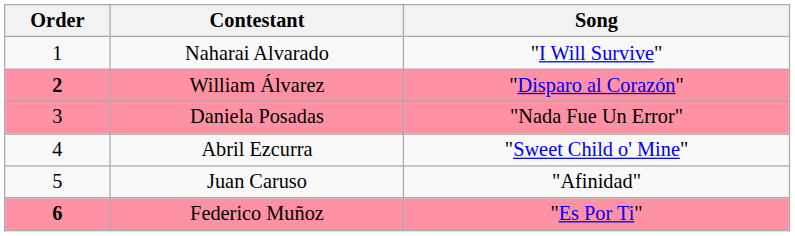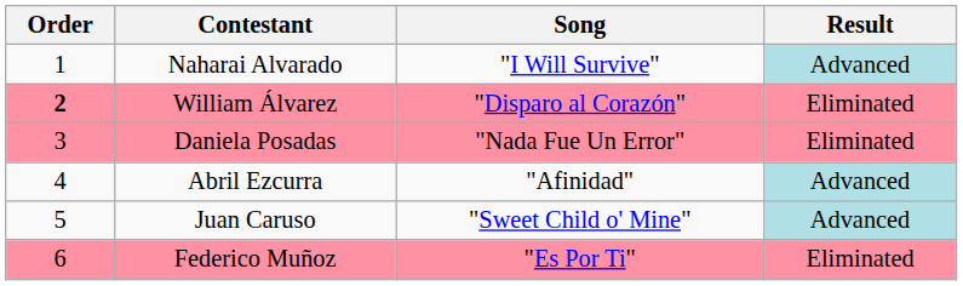+ column: Result | Advanced | Eliminated | Eliminated | Advanced | Advanced | Eliminated
Abril Ezcurra | Song: "Sweet Child o' Mine" -> "Afinidad"
Juan Caruso | Song: "Afinidad" -> "Sweet Child o' Mine"
Federico Muñoz | Order: bold -> normal
